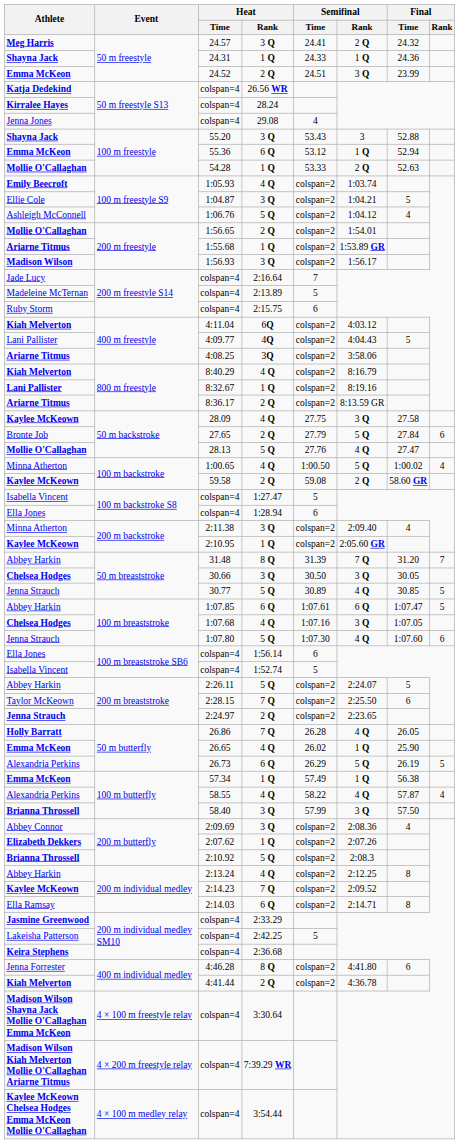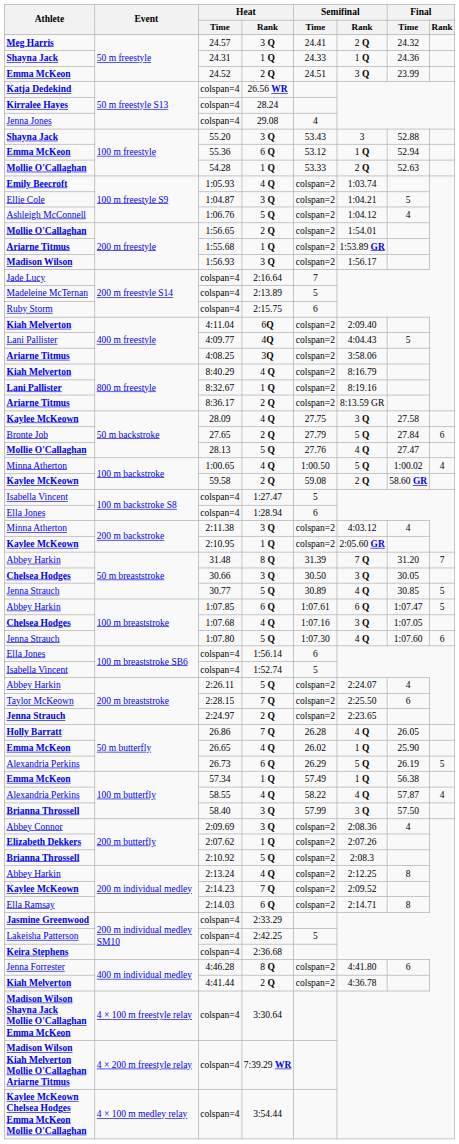4:11.04 | Semifinal / Rank: 4:03.12 -> 2:09.40
2:11.38 | Semifinal / Rank: 2:09.40 -> 4:03.12
2:26.11 | Final / Time: 5 -> 4
